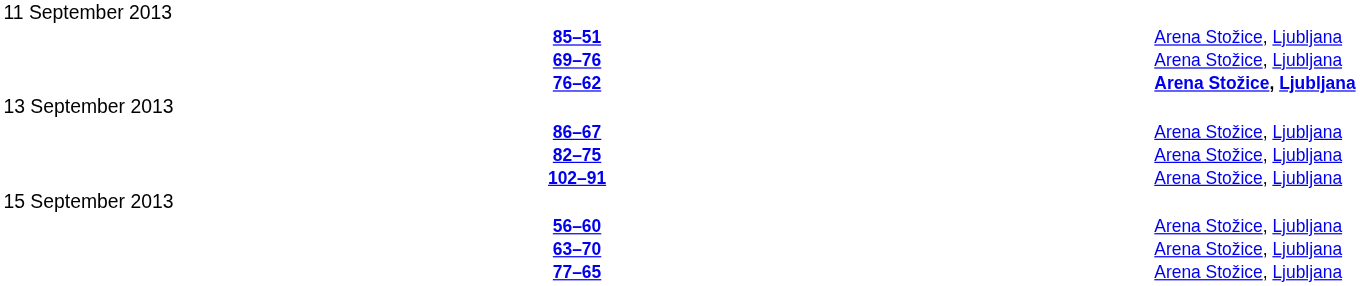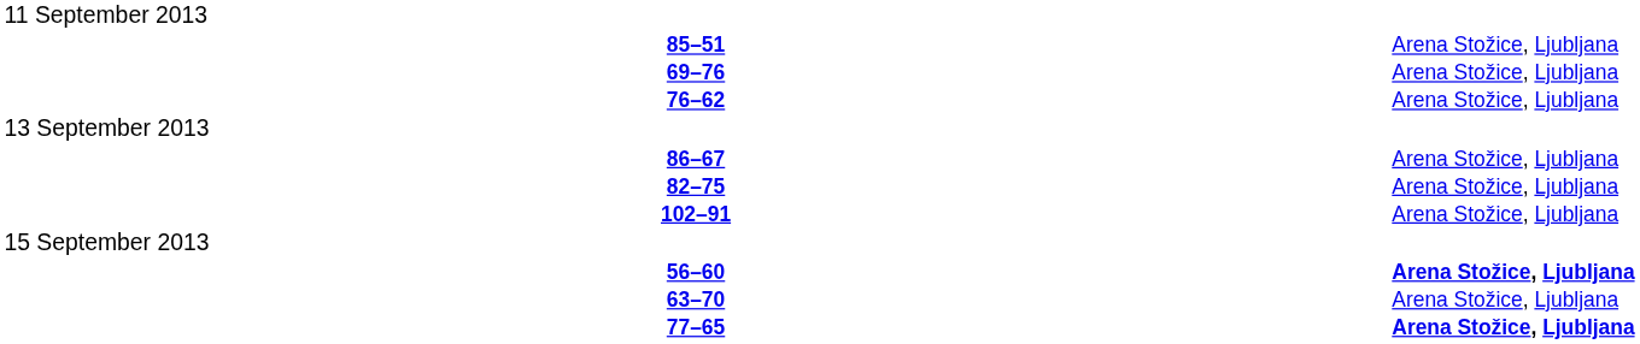76–62 | column 3: bold -> normal
56–60 | column 3: normal -> bold
77–65 | column 3: normal -> bold
